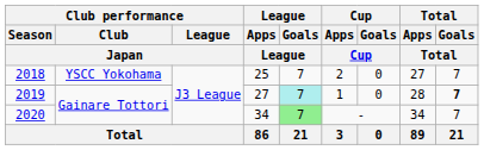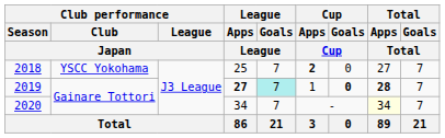2018 | Cup / Apps / Cup: normal -> bold
2019 | League / Apps / League: normal -> bold
2019 | Cup / Goals / Cup: normal -> bold
2019 | Total / Apps / Total: normal -> bold
2019 | Total / Goals / Total: bold -> normal
2020 | League / Goals / League: lightgreen background -> no background
2020 | Total / Apps / Total: no background -> lightyellow background
